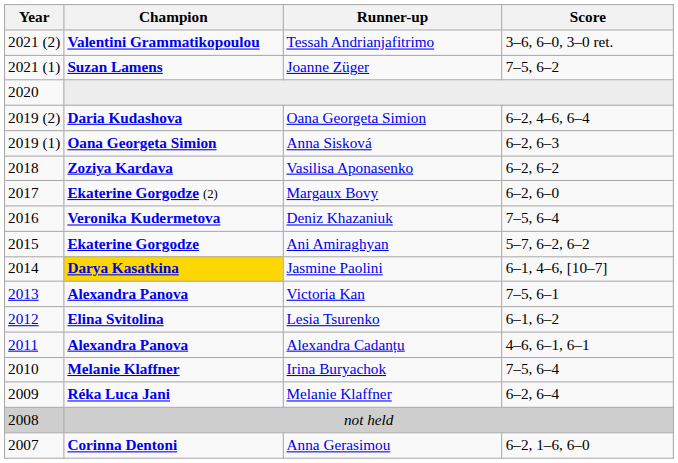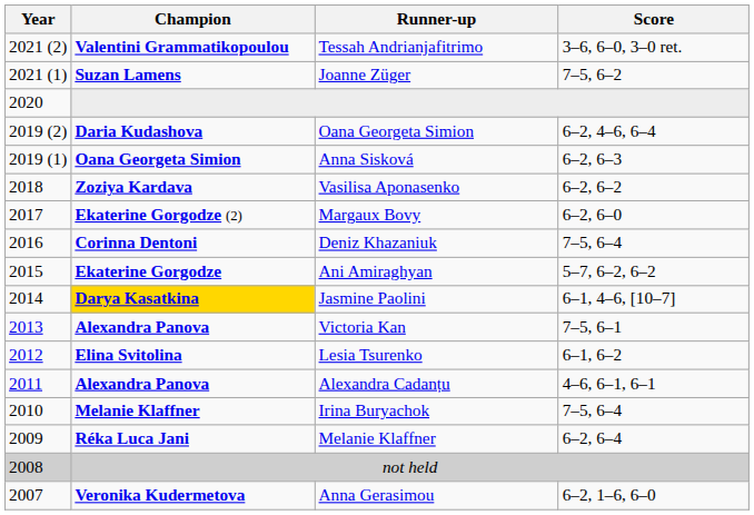Deniz Khazaniuk | Champion: Veronika Kudermetova -> Corinna Dentoni
Anna Gerasimou | Champion: Corinna Dentoni -> Veronika Kudermetova
